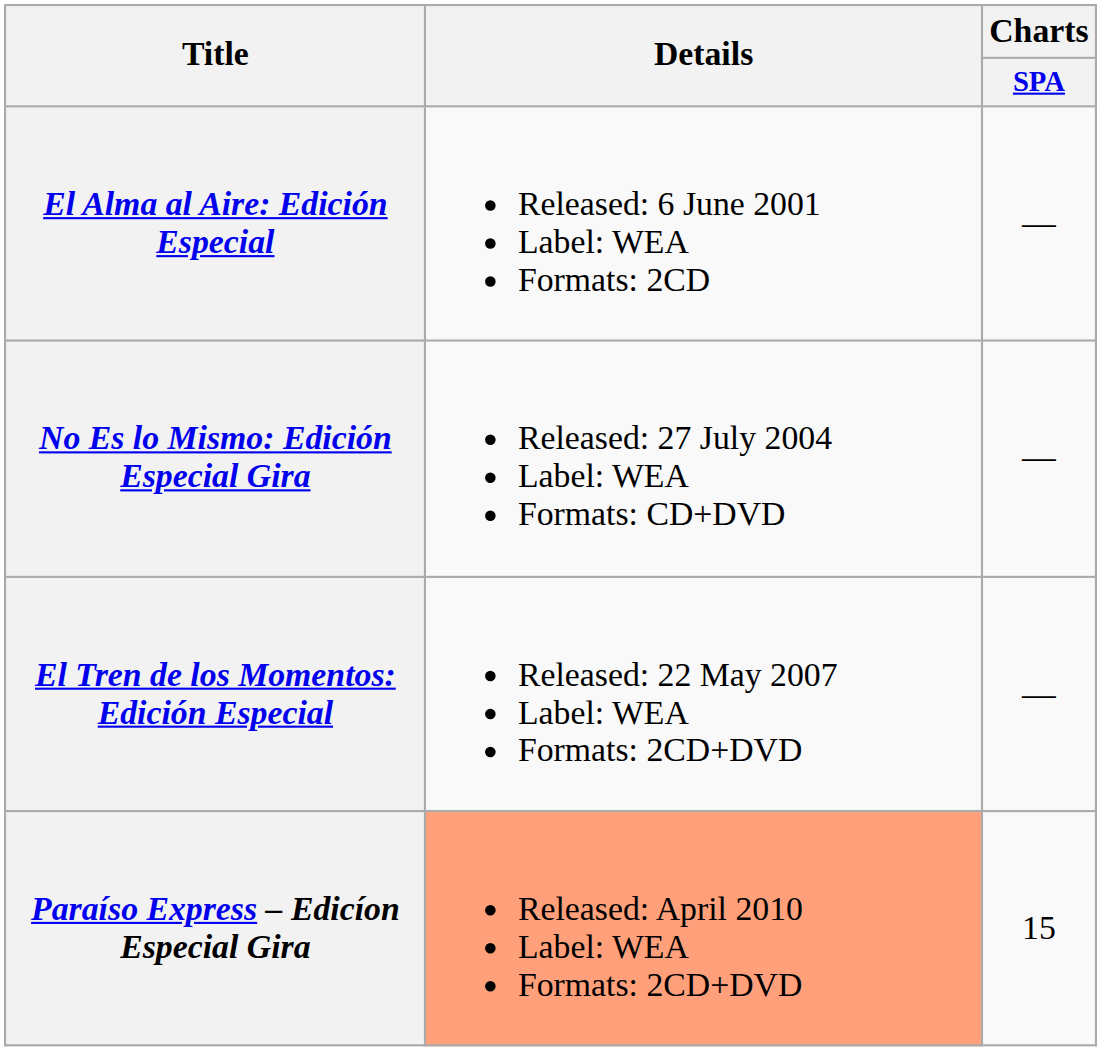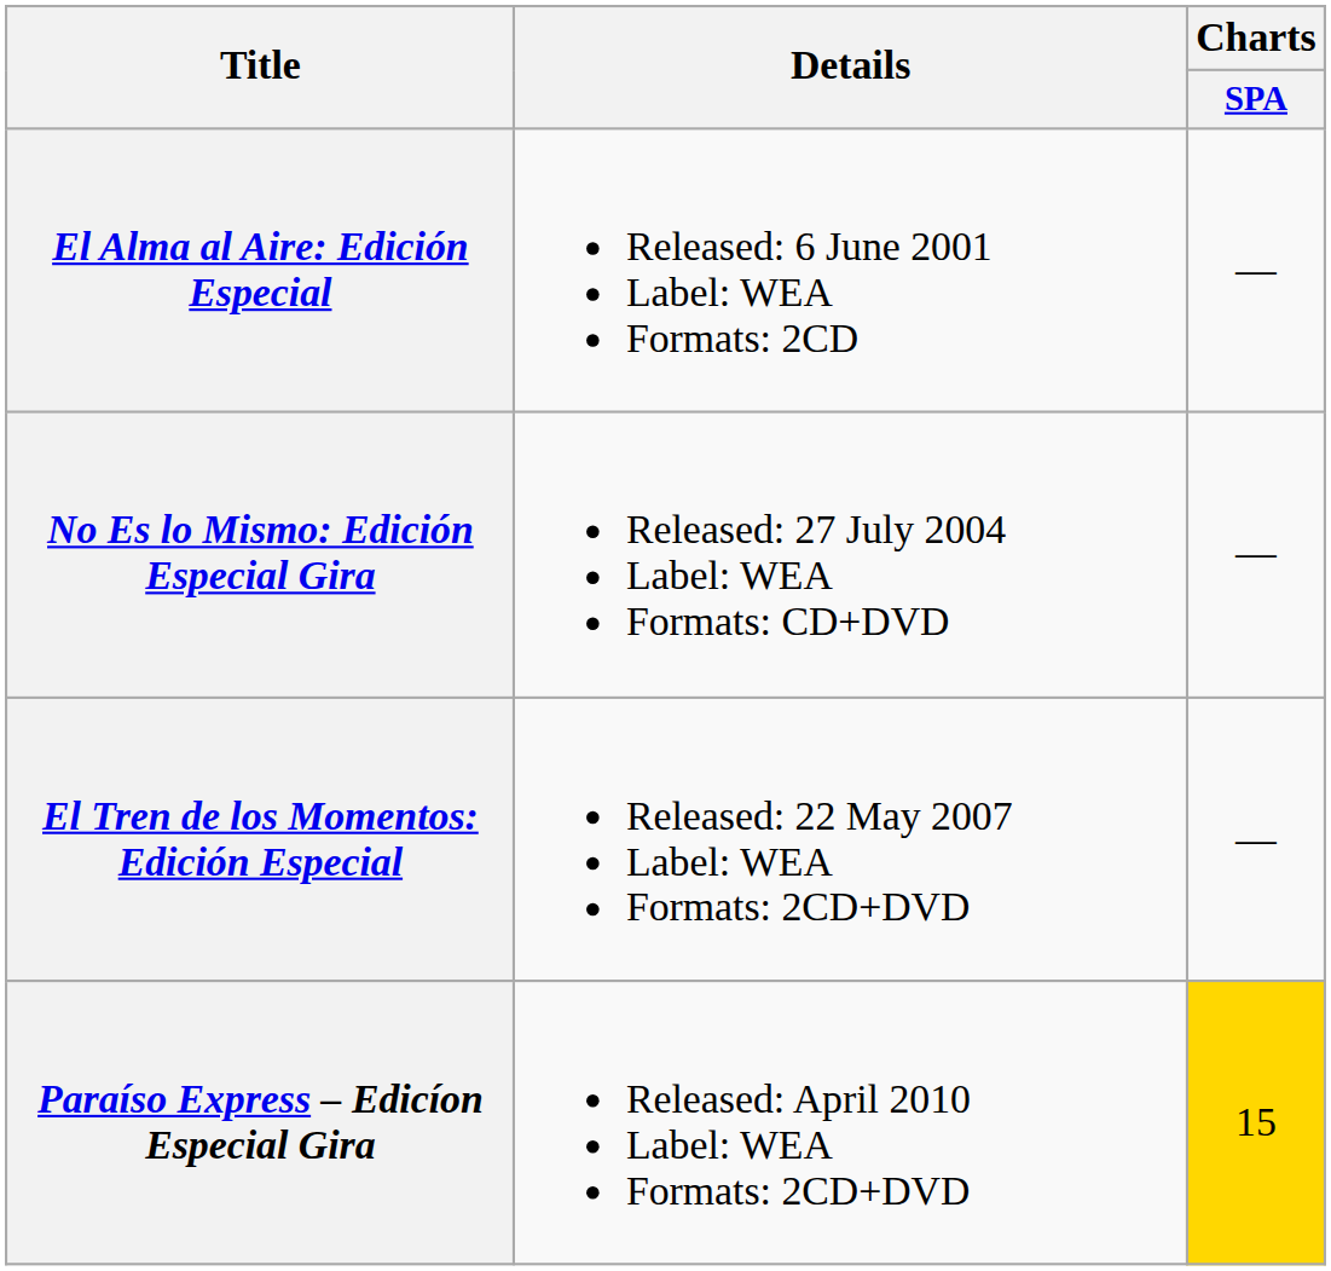Paraíso Express – Edicíon Especial Gira | Details: lightsalmon background -> no background
Paraíso Express – Edicíon Especial Gira | Charts / SPA: no background -> gold background
